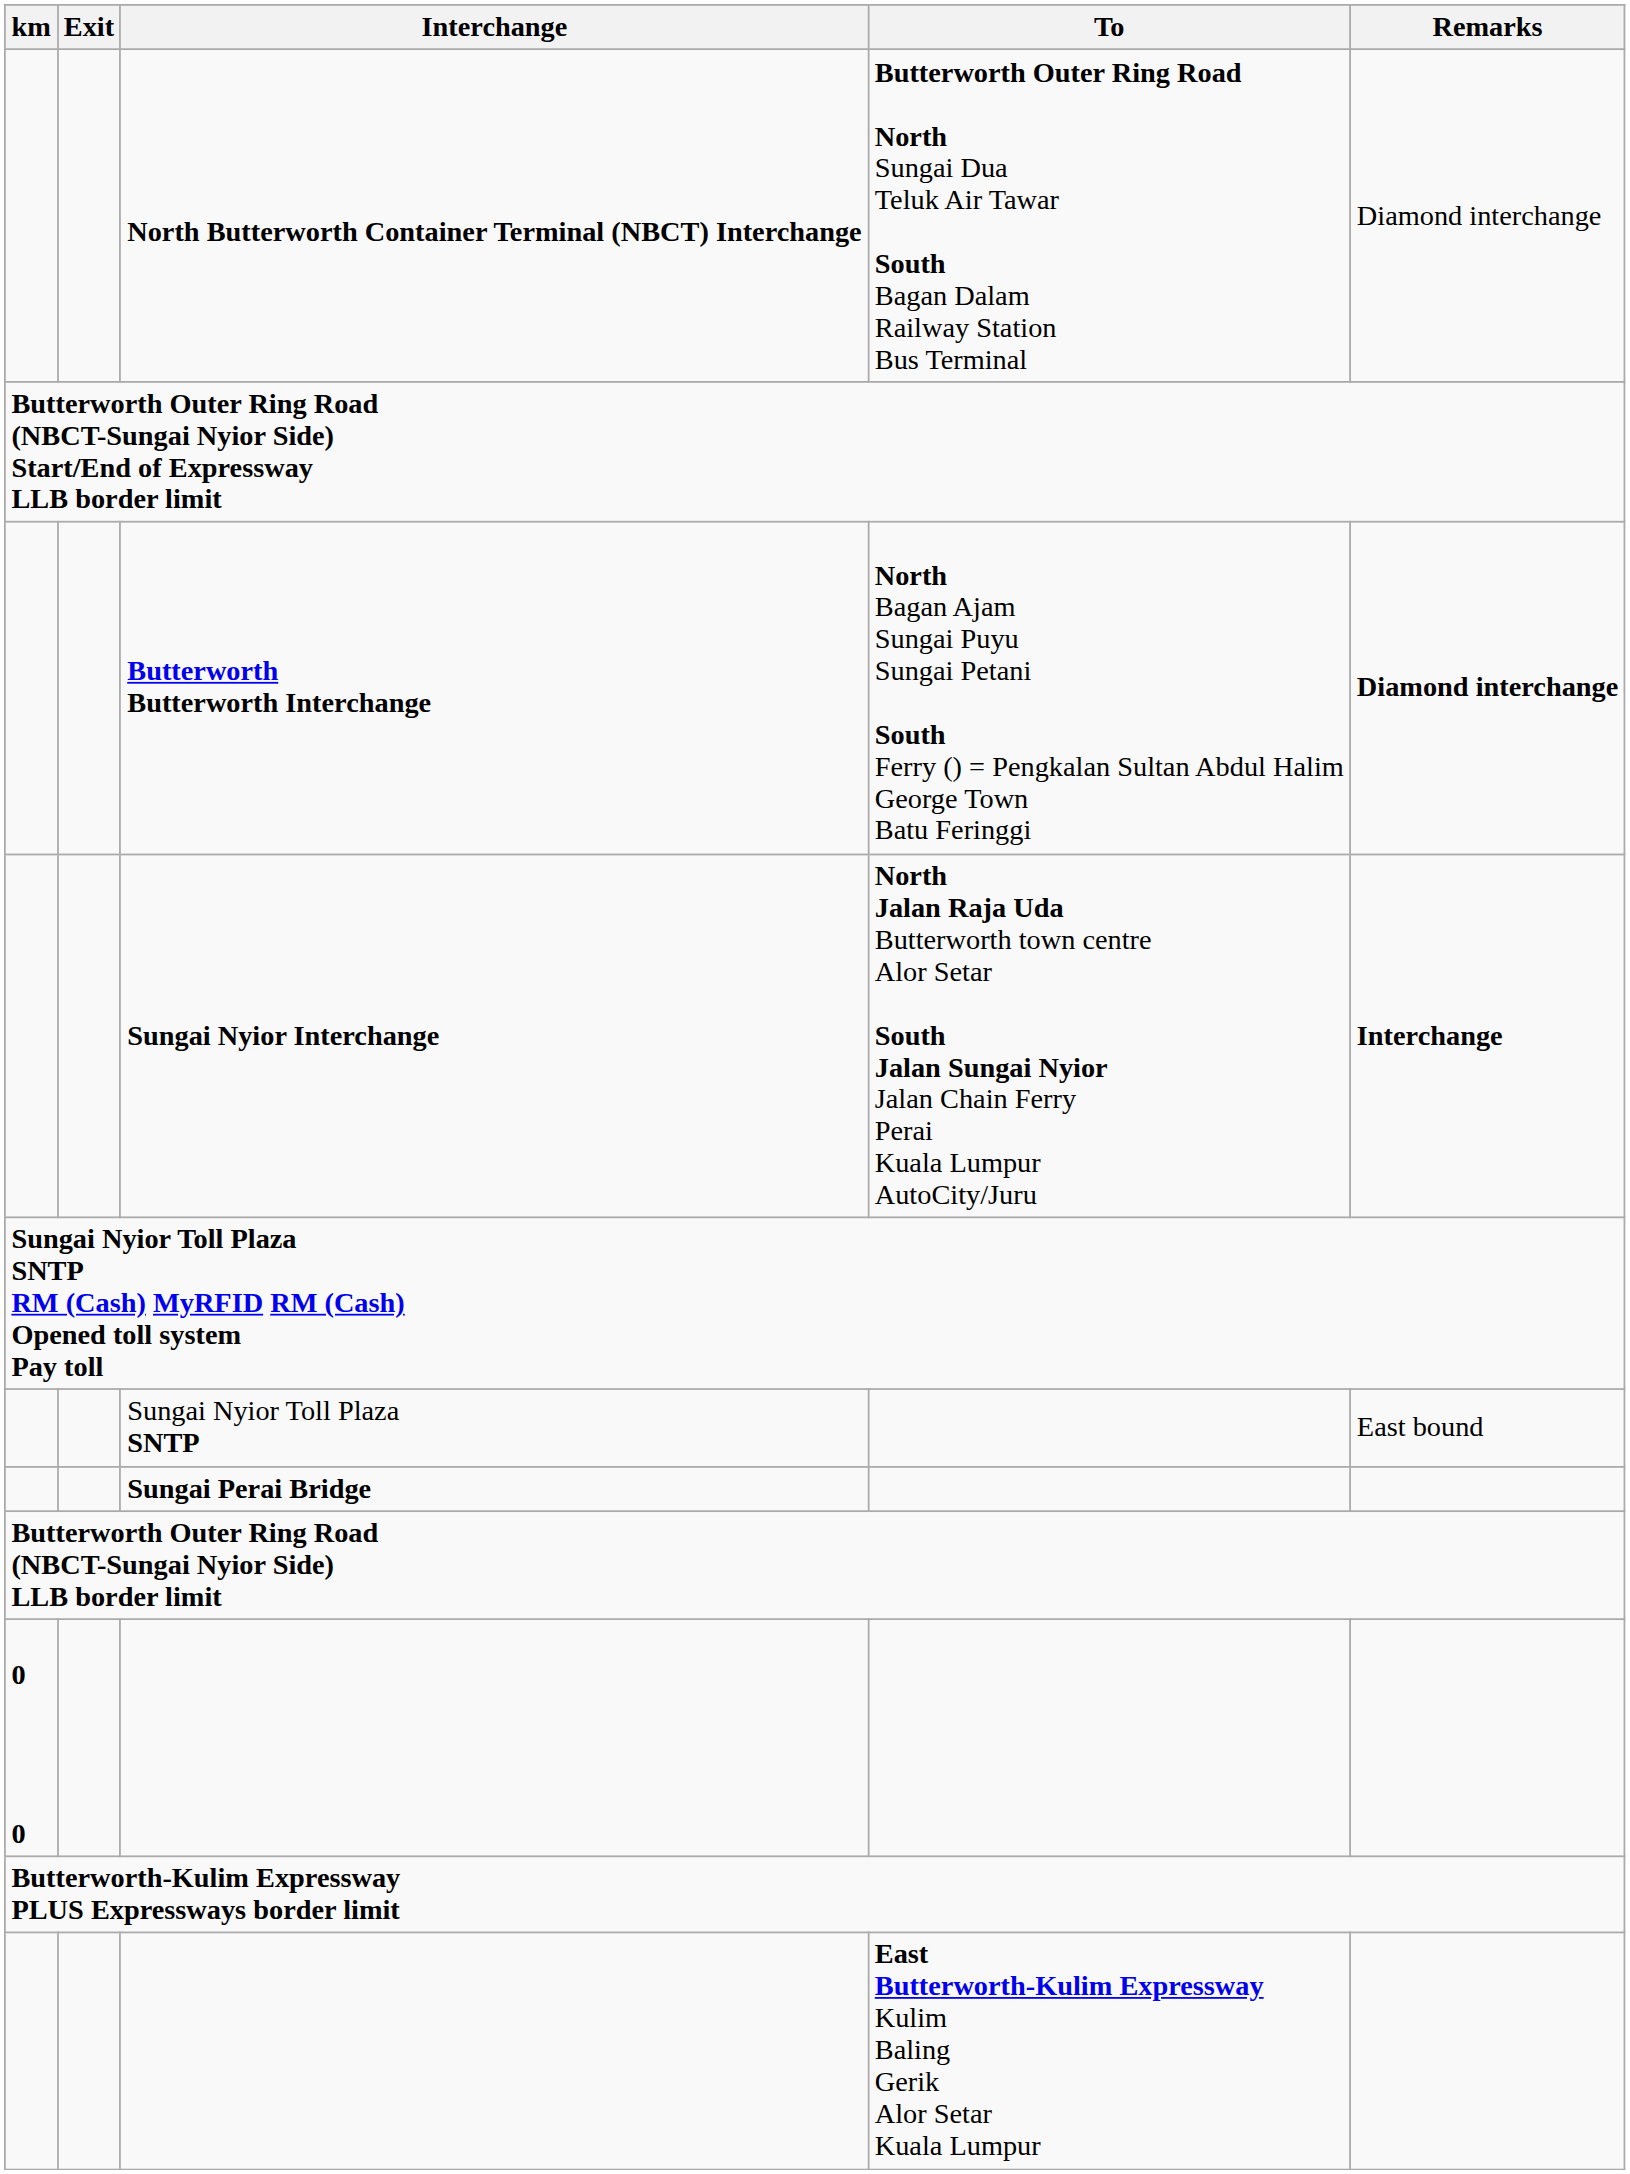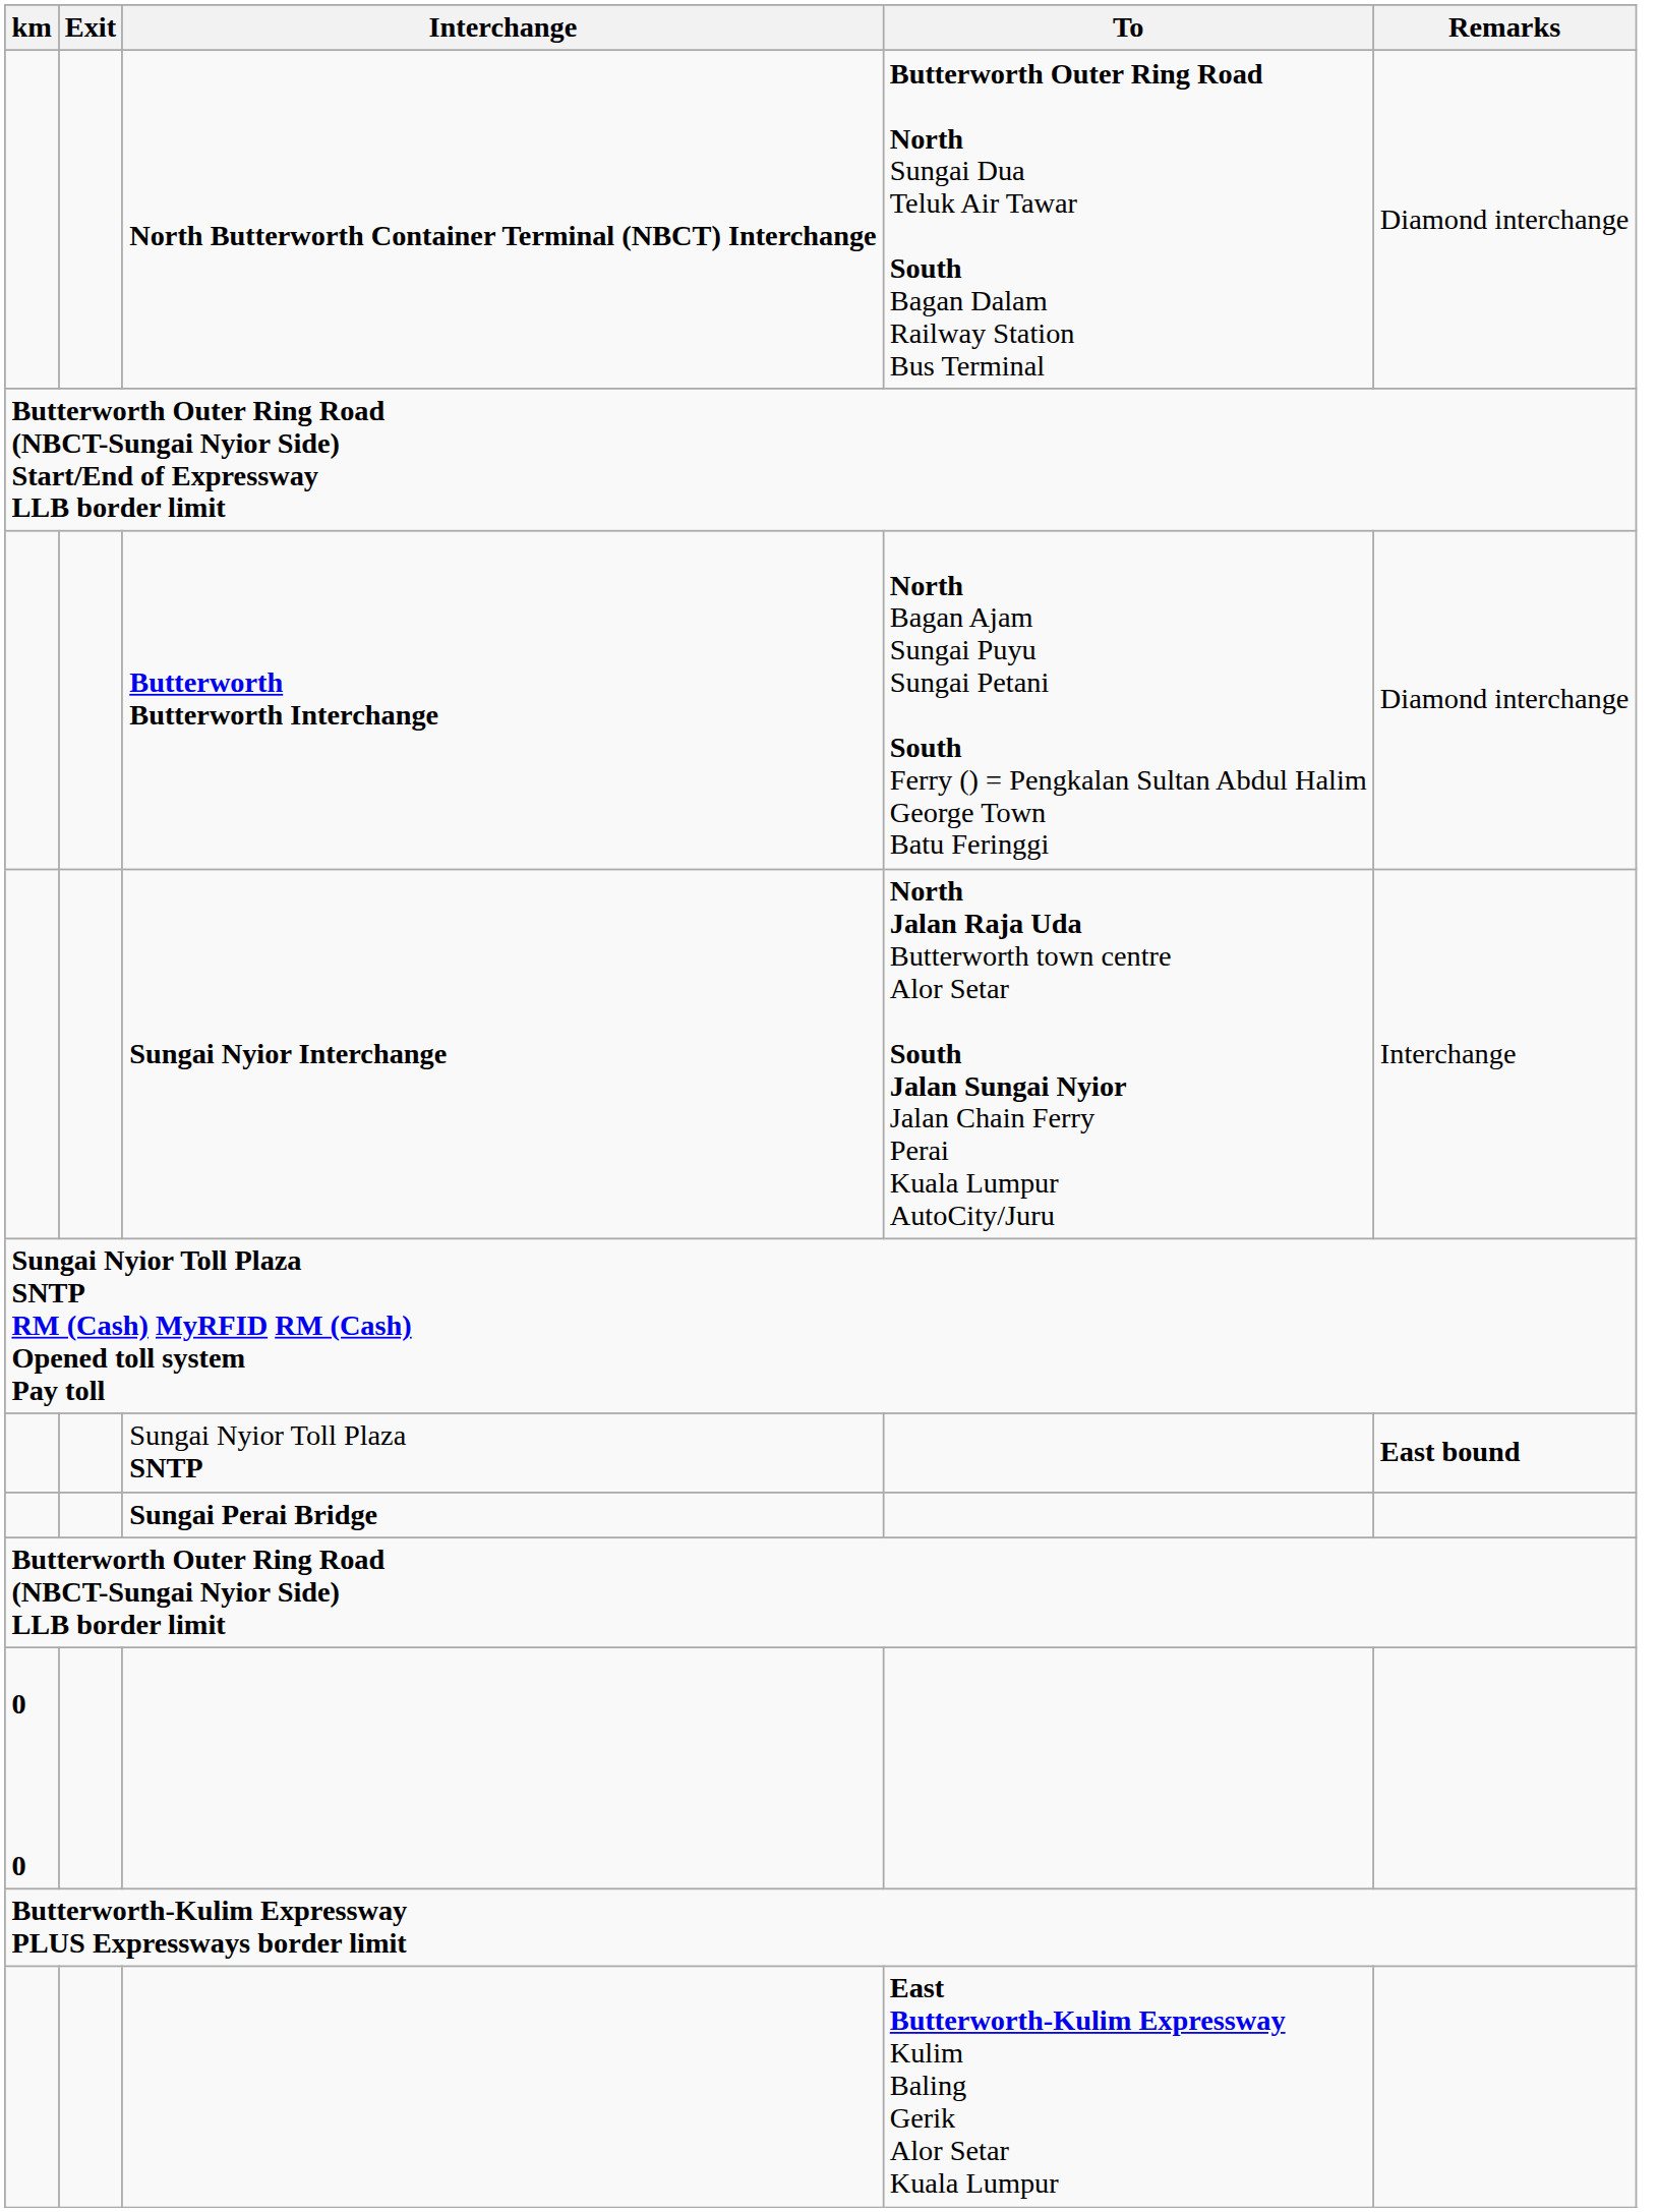Butterworth Butterworth Interchange | Remarks: bold -> normal
Sungai Nyior Interchange | Remarks: bold -> normal
Sungai Nyior Toll Plaza SNTP | Remarks: normal -> bold
